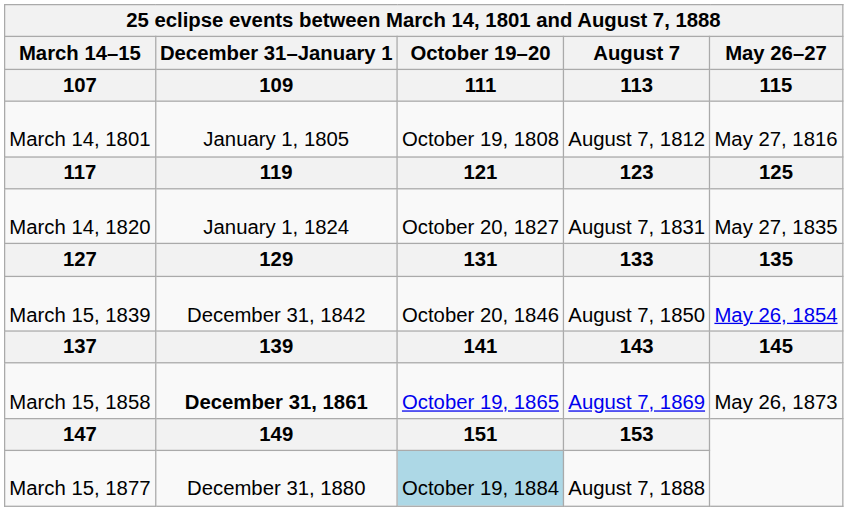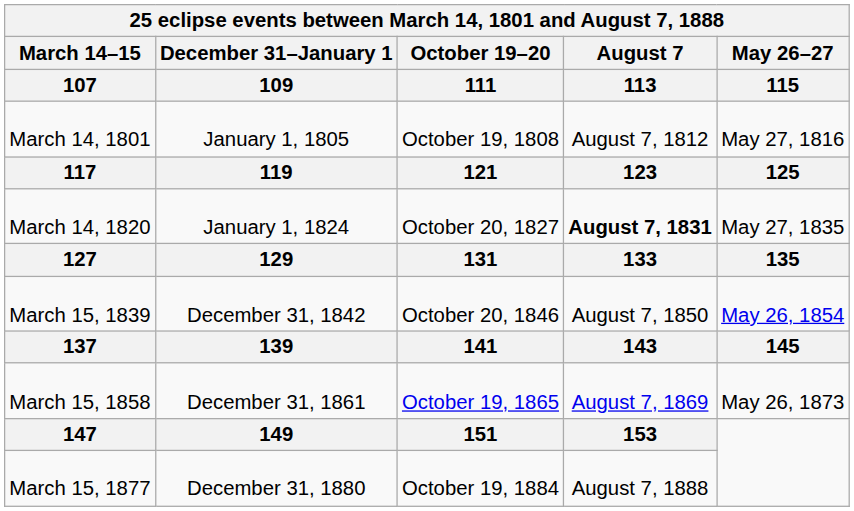March 14, 1820 | August 7 / 113: normal -> bold
March 15, 1858 | December 31–January 1 / 109: bold -> normal
March 15, 1877 | October 19–20 / 111: lightblue background -> no background
